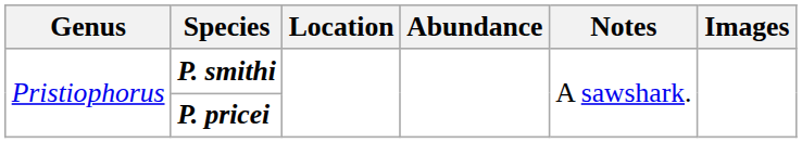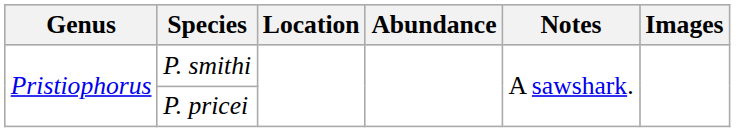P. smithi | Species: bold -> normal
P. pricei | Species: bold -> normal
